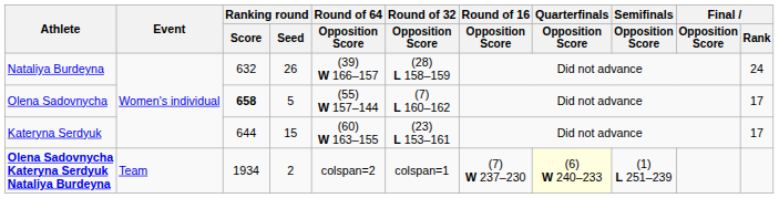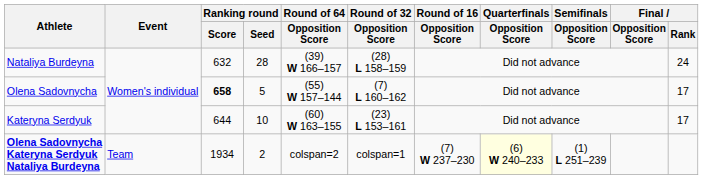Nataliya Burdeyna | Ranking round / Seed: 26 -> 28
Kateryna Serdyuk | Ranking round / Seed: 15 -> 10
